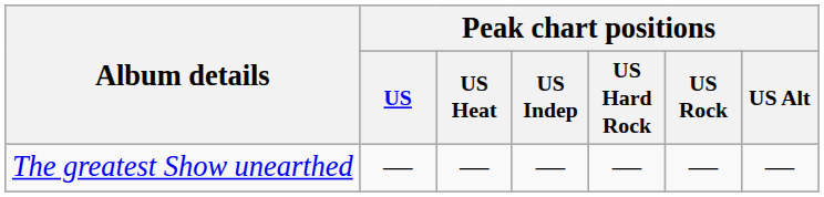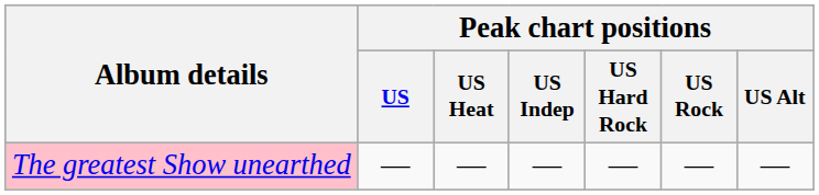The greatest Show unearthed | Album details: no background -> pink background
